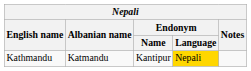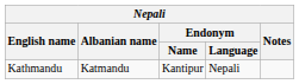Kathmandu | Endonym / Language: gold background -> no background
